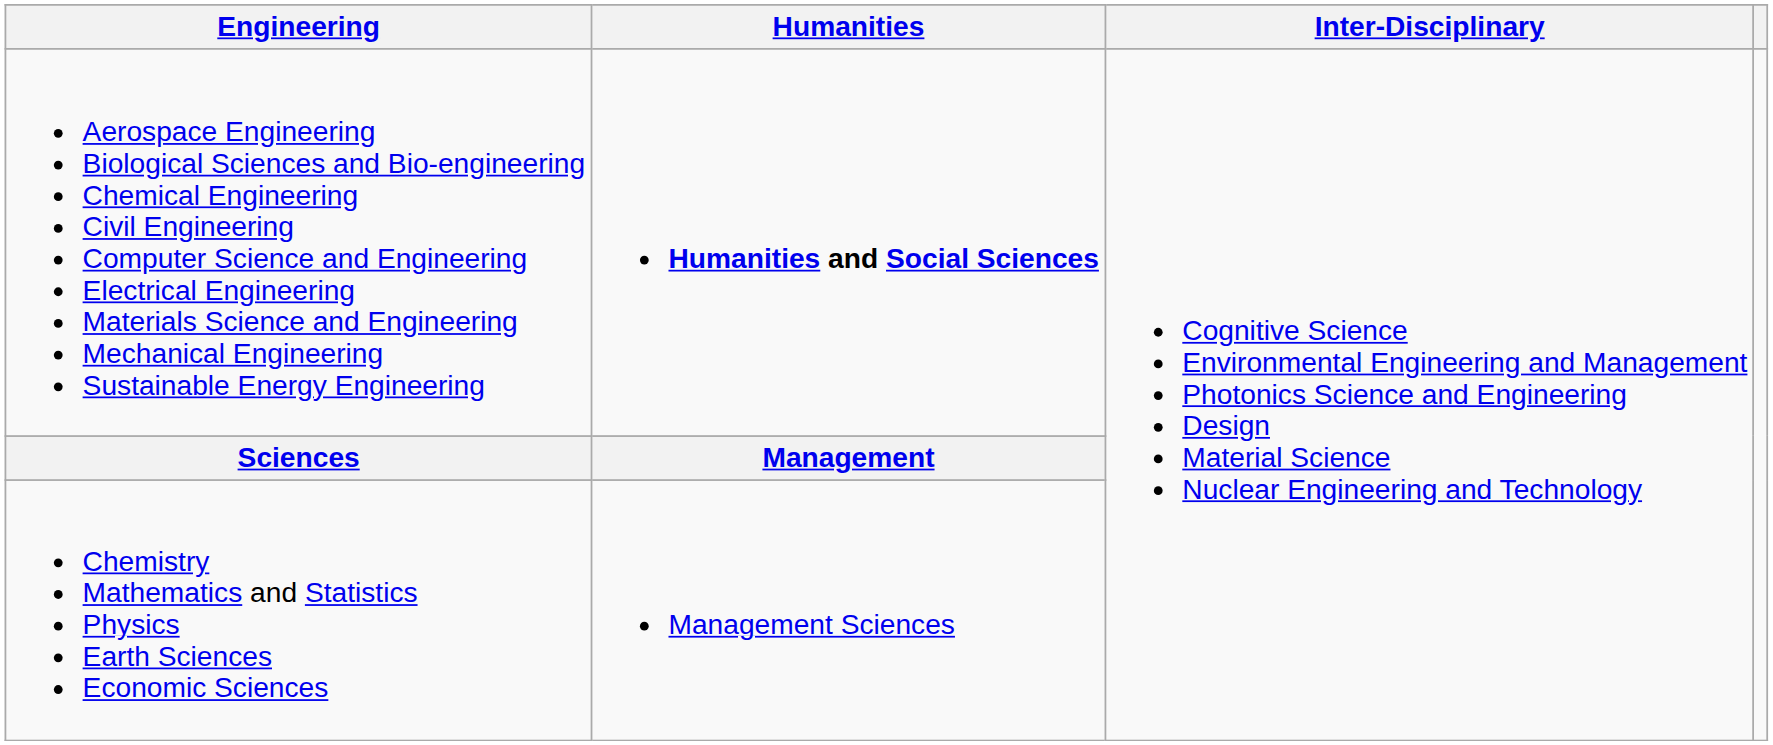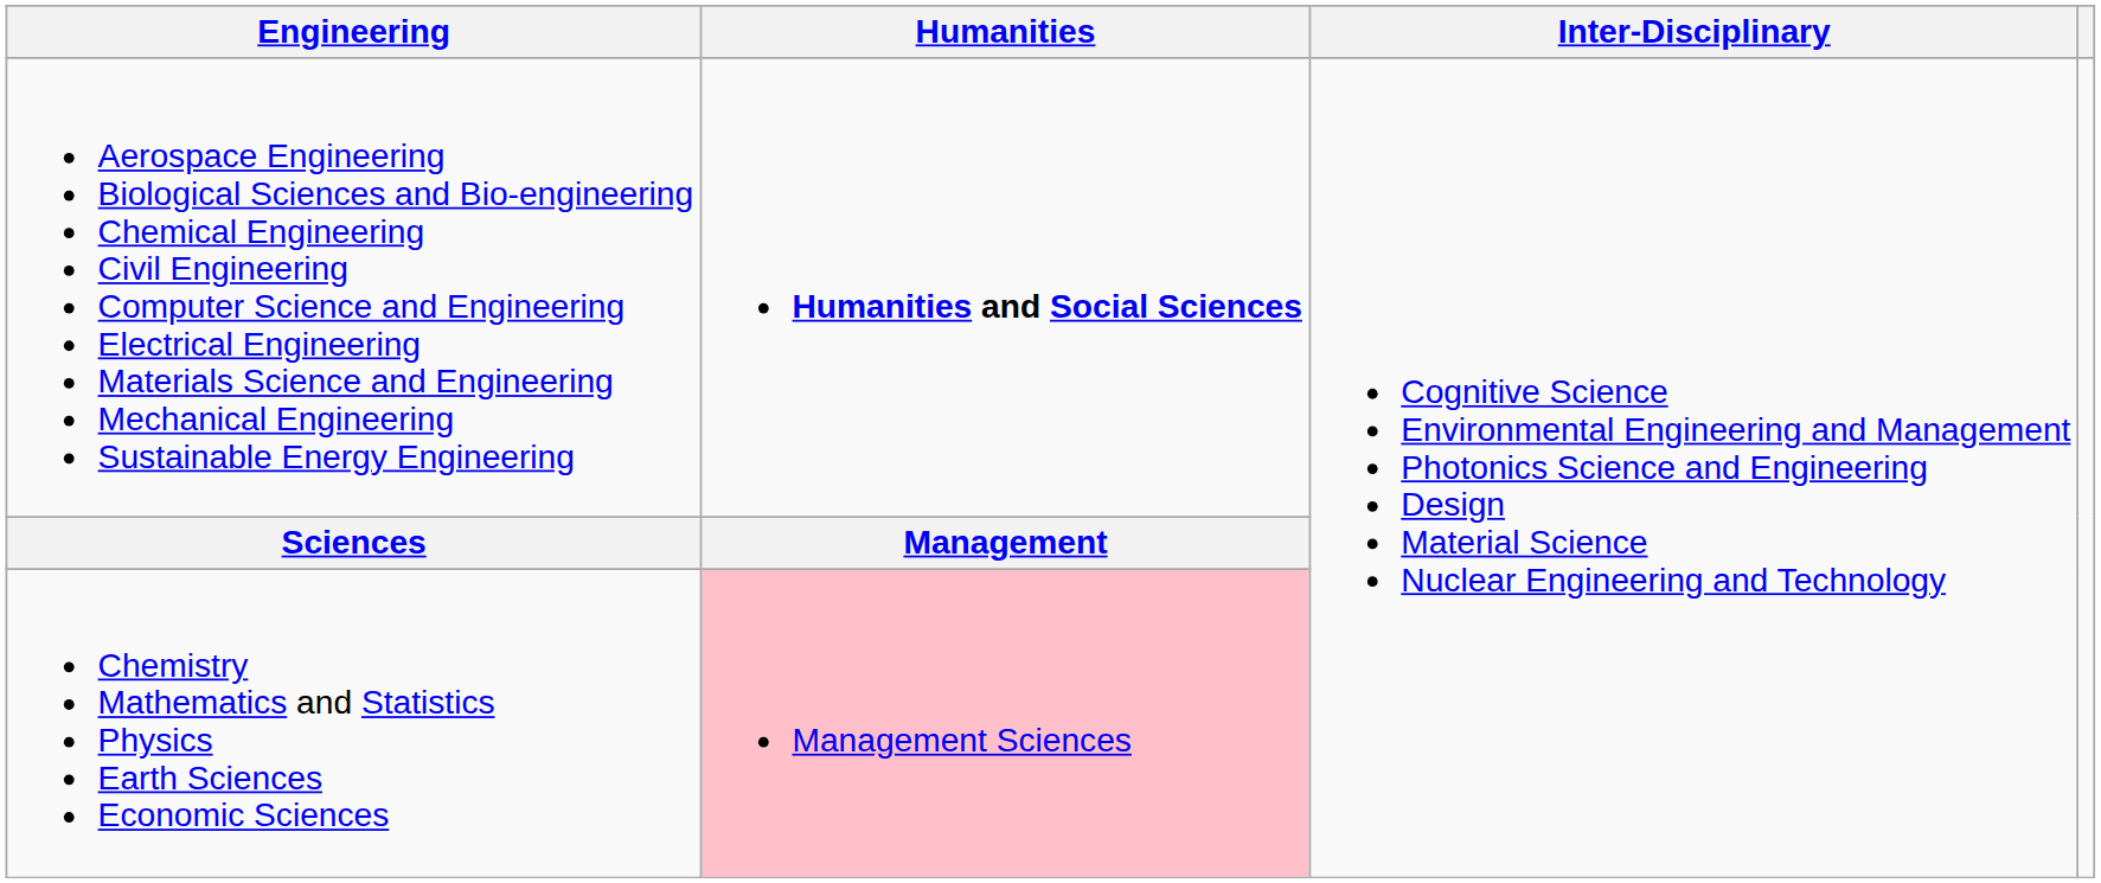row 4 | Humanities: no background -> pink background
